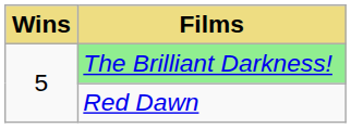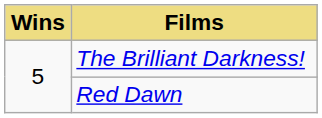The Brilliant Darkness! | Films: lightgreen background -> no background
